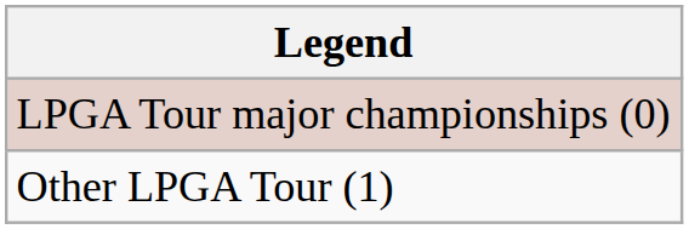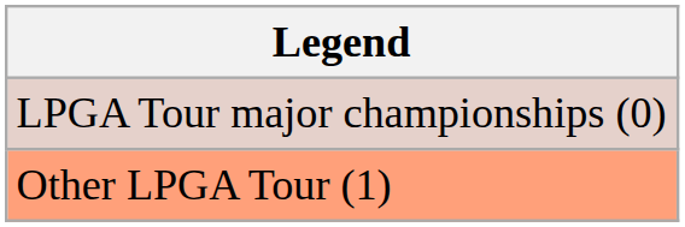row 3 | column 1: no background -> lightsalmon background
